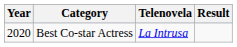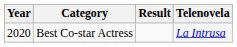columns swapped: Telenovela <-> Result
